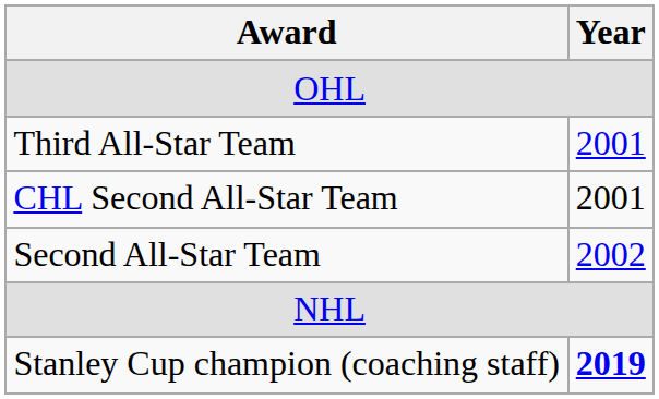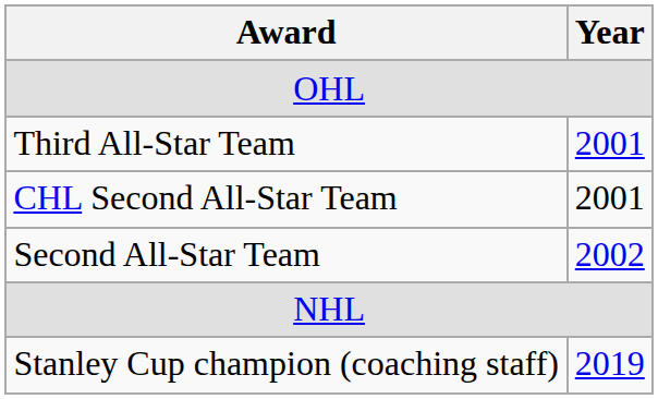Stanley Cup champion (coaching staff) | Year: bold -> normal
